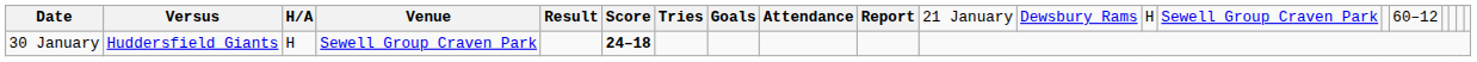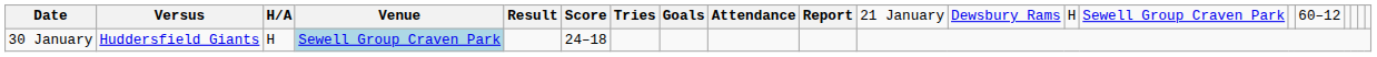30 January | column 4: no background -> lightblue background
30 January | column 6: bold -> normal
